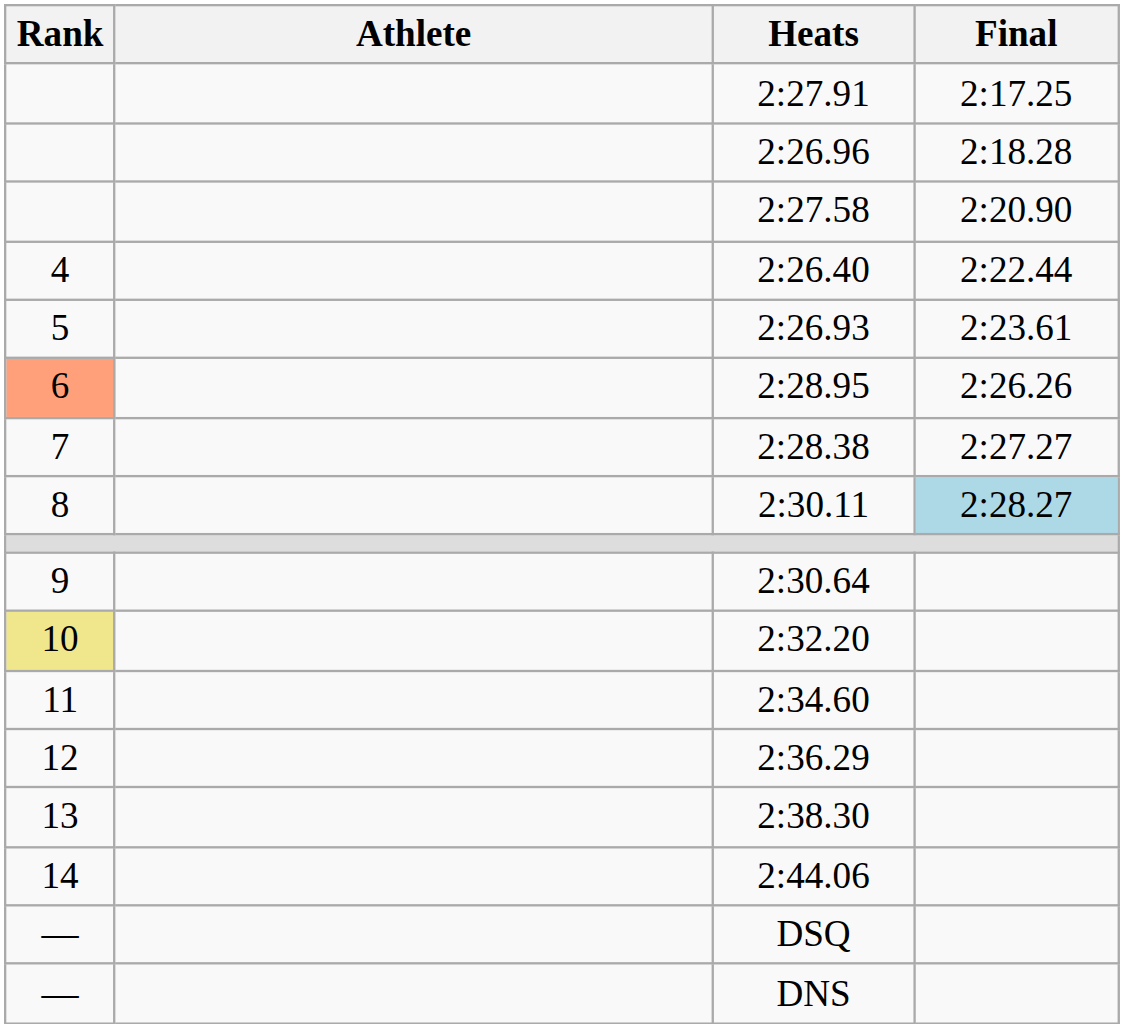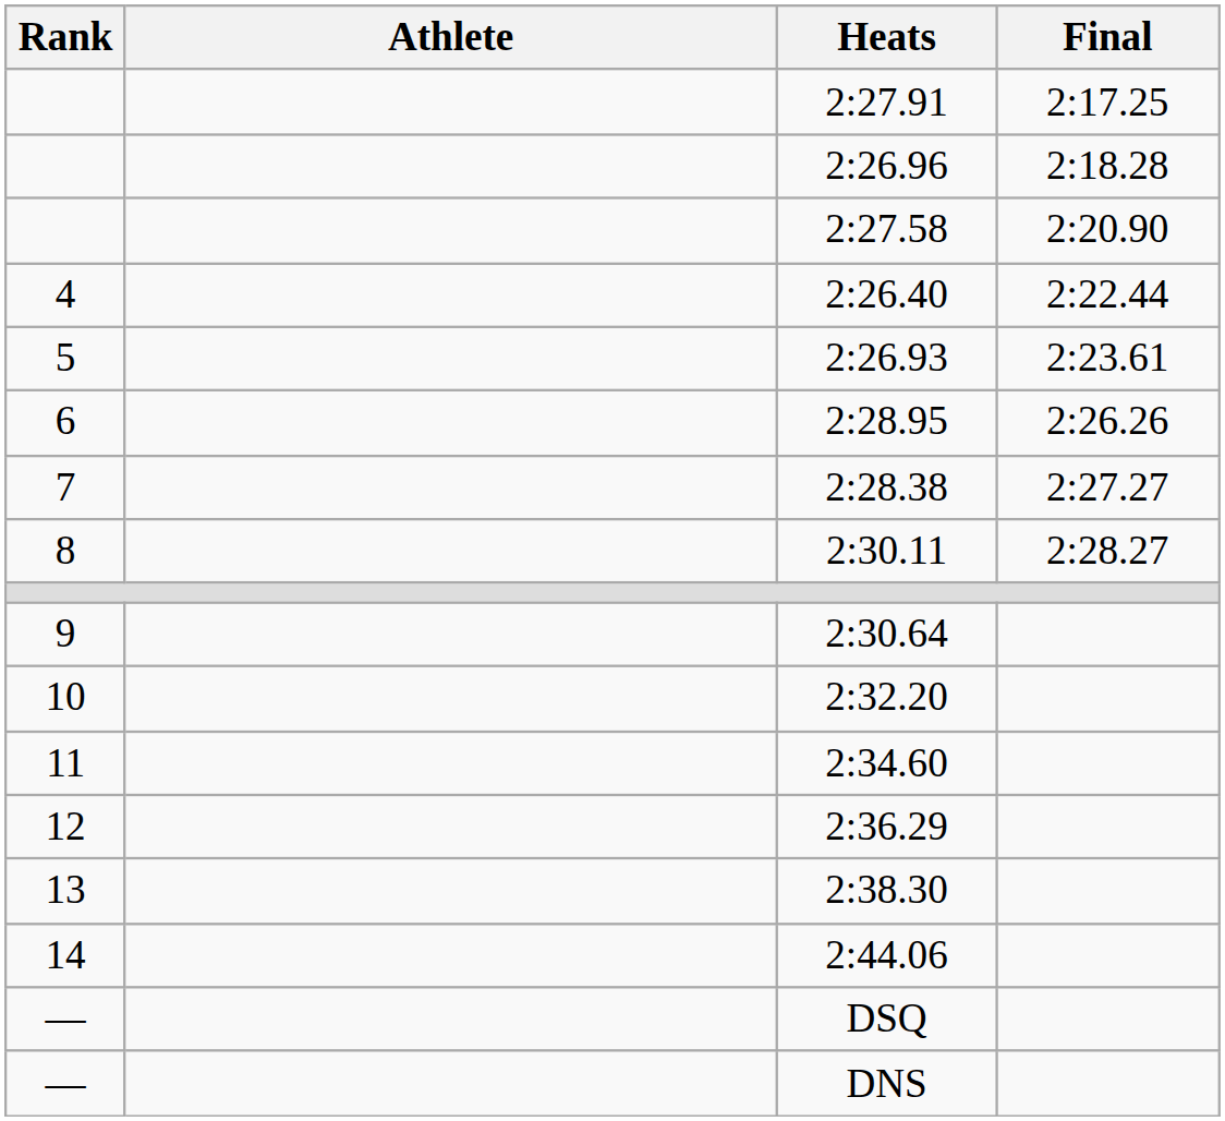2:28.95 | Rank: lightsalmon background -> no background
2:30.11 | Final: lightblue background -> no background
2:32.20 | Rank: khaki background -> no background
